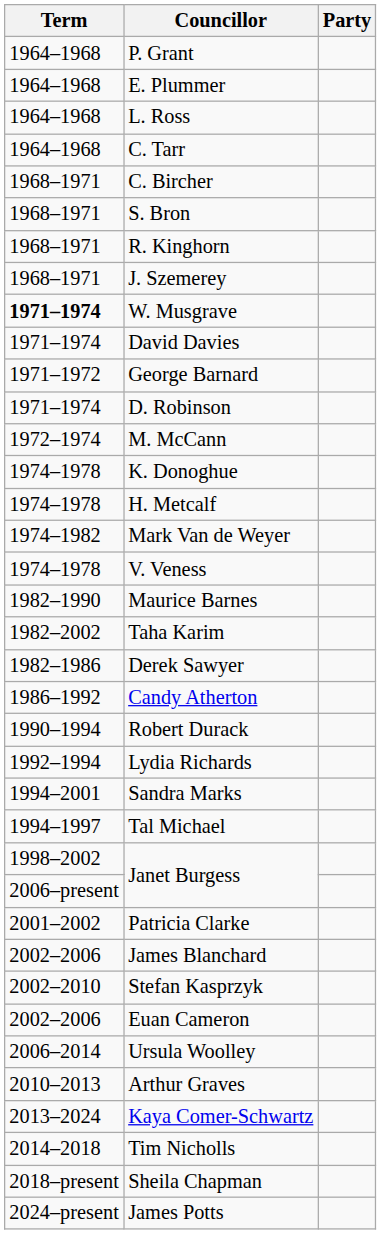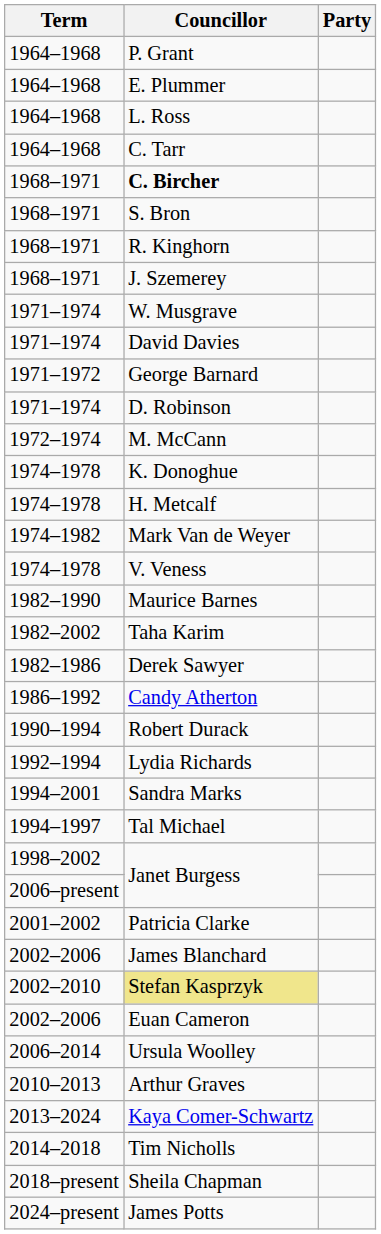C. Bircher | Councillor: normal -> bold
W. Musgrave | Term: bold -> normal
Stefan Kasprzyk | Councillor: no background -> khaki background
